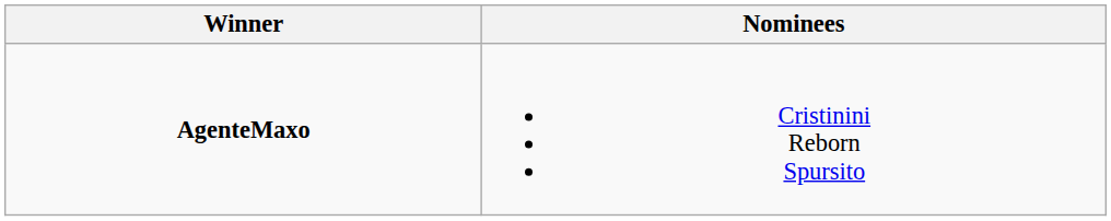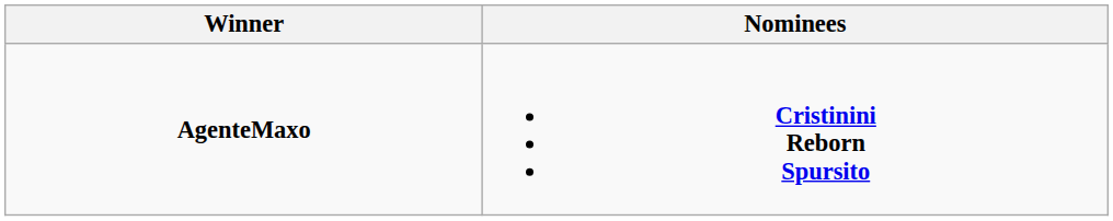AgenteMaxo | Nominees: normal -> bold
